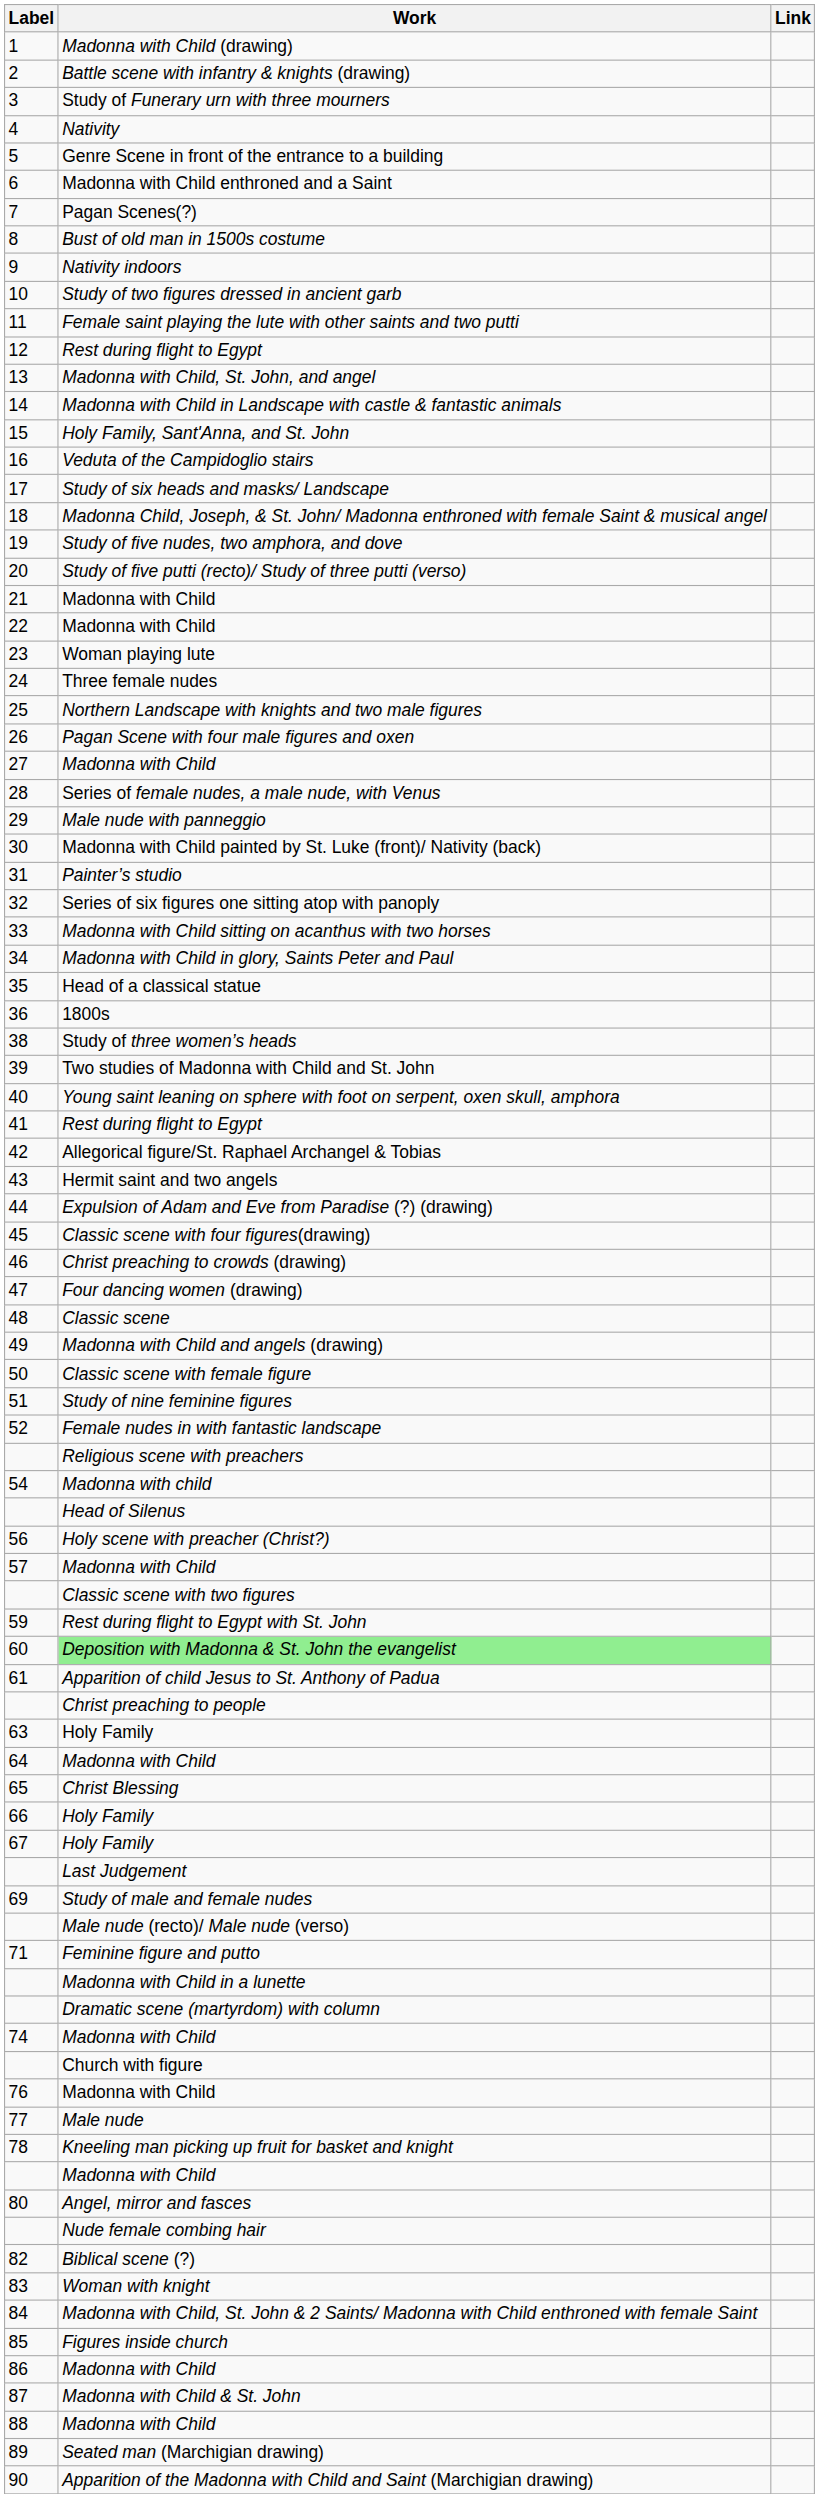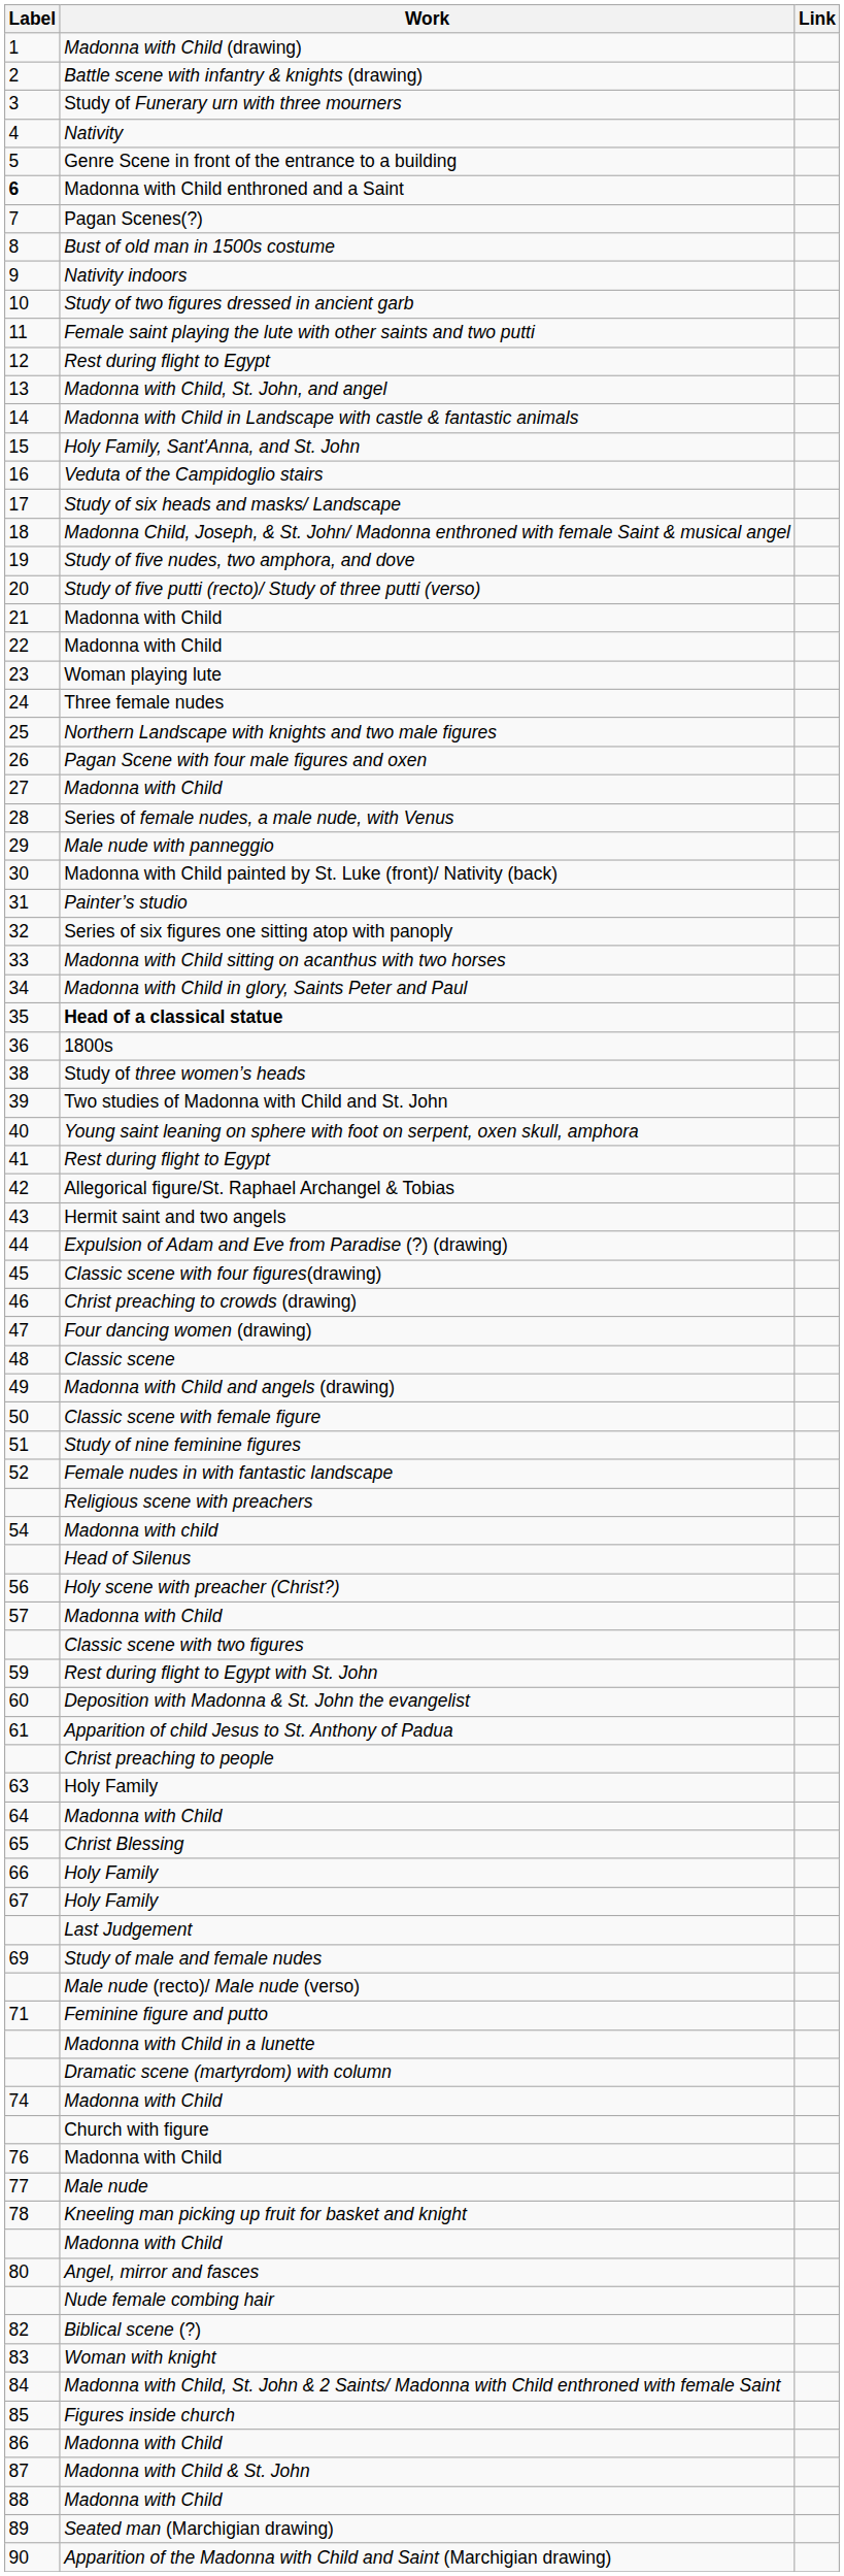6 | Label: normal -> bold
35 | Work: normal -> bold
60 | Work: lightgreen background -> no background
